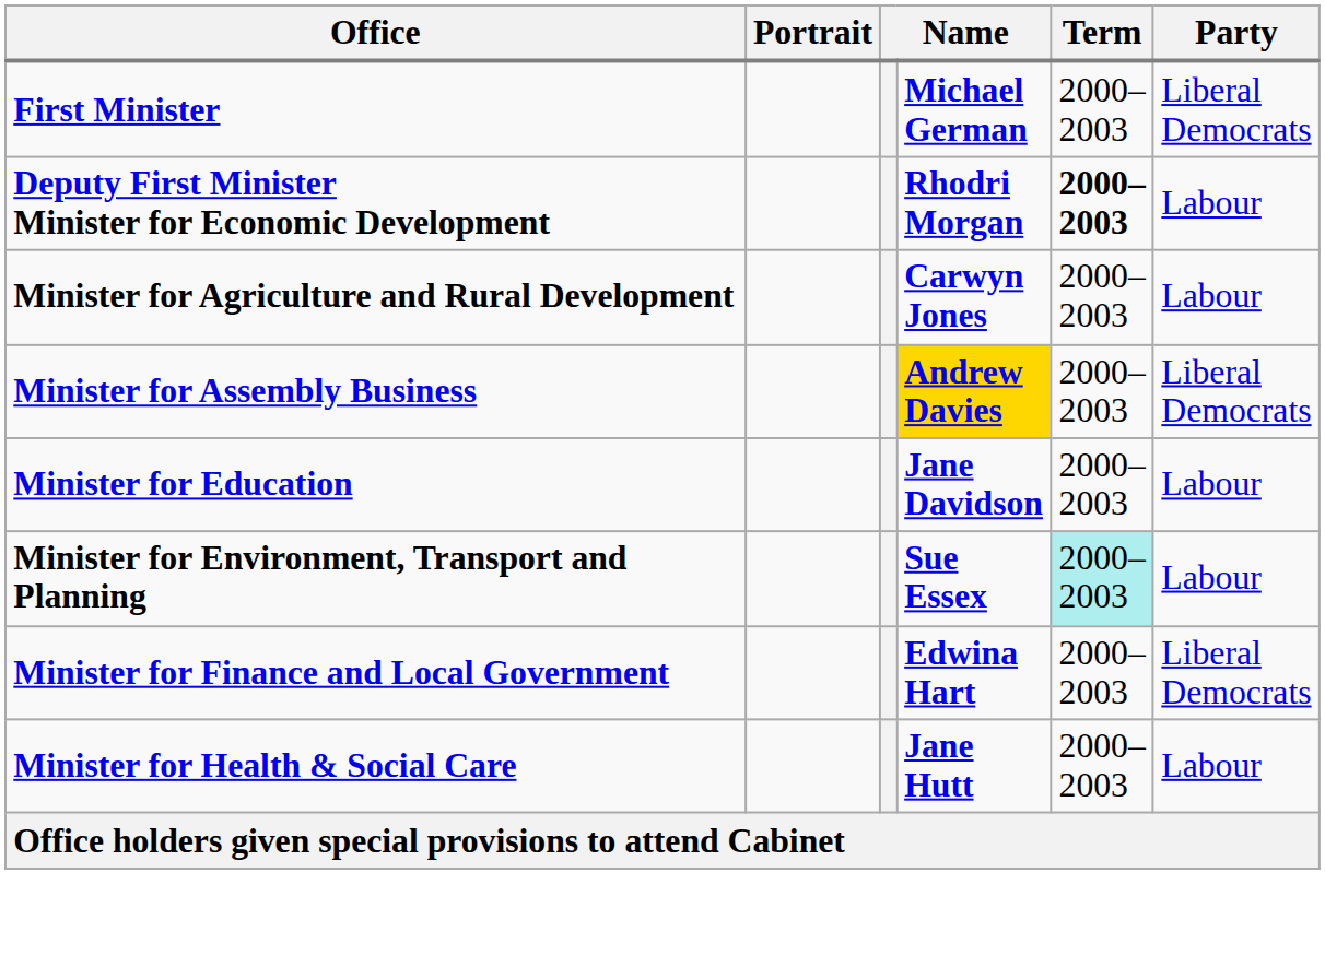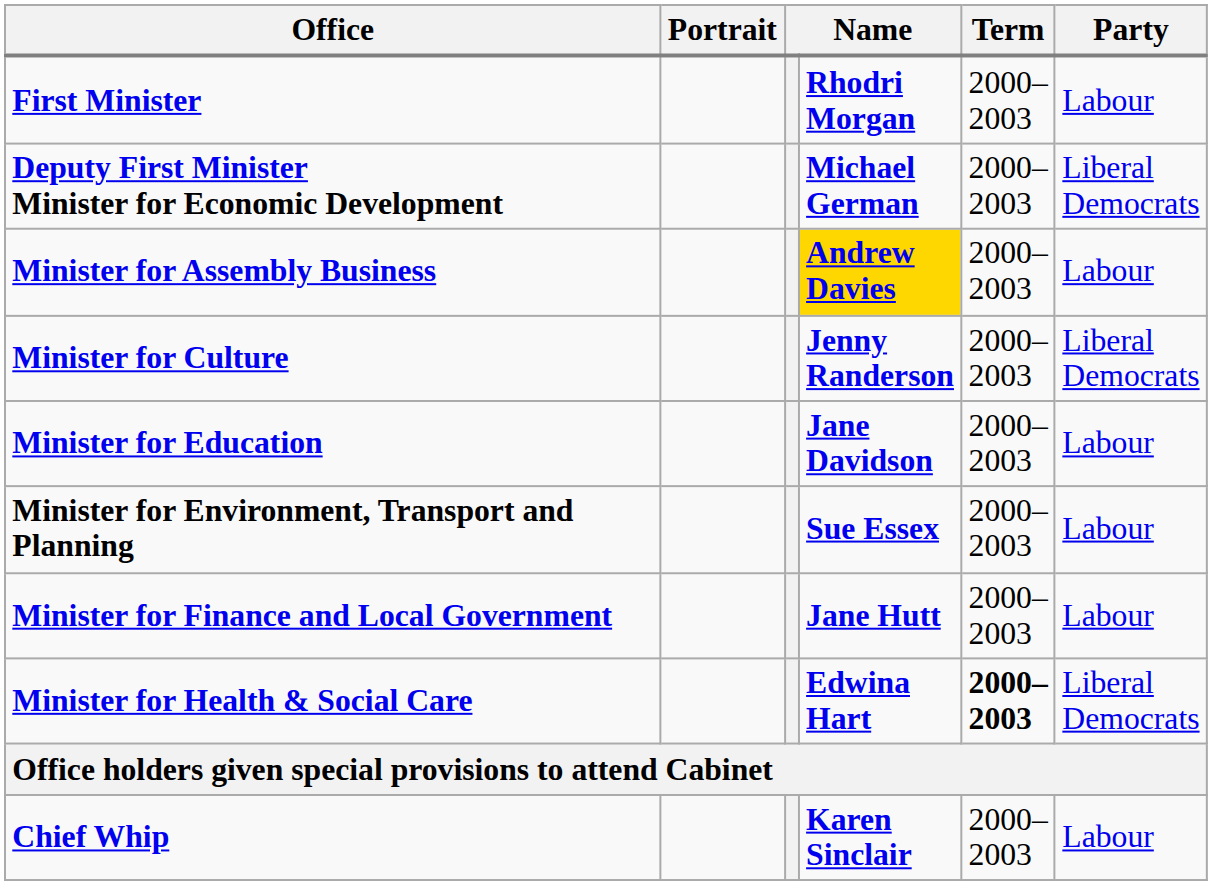First Minister | column 4: Michael German -> Rhodri Morgan
First Minister | Party: Liberal Democrats -> Labour
Deputy First Minister Minister for Economic Development | column 4: Rhodri Morgan -> Michael German
Deputy First Minister Minister for Economic Development | Term: bold -> normal
Deputy First Minister Minister for Economic Development | Party: Labour -> Liberal Democrats
- row: Minister for Agriculture and Rural Development | Carwyn Jones | 2000–2003 | Labour
Minister for Assembly Business | Party: Liberal Democrats -> Labour
+ row: Minister for Culture | Jenny Randerson | 2000–2003 | Liberal Democrats
Minister for Environment, Transport and Planning | Term: paleturquoise background -> no background
Minister for Finance and Local Government | column 4: Edwina Hart -> Jane Hutt
Minister for Finance and Local Government | Party: Liberal Democrats -> Labour
Minister for Health & Social Care | column 4: Jane Hutt -> Edwina Hart
Minister for Health & Social Care | Term: normal -> bold
Minister for Health & Social Care | Party: Labour -> Liberal Democrats
+ row: Chief Whip | Karen Sinclair | 2000–2003 | Labour
